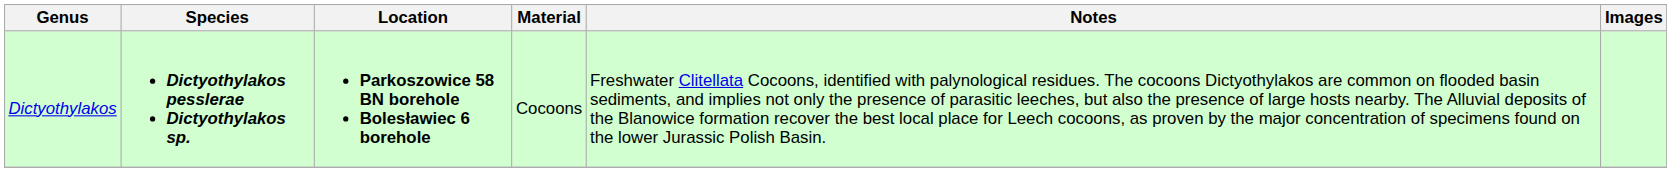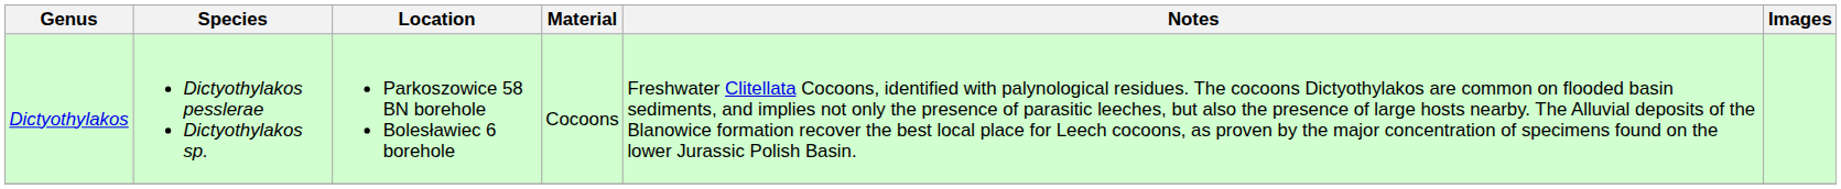Dictyothylakos | Species: bold -> normal
Dictyothylakos | Location: bold -> normal
